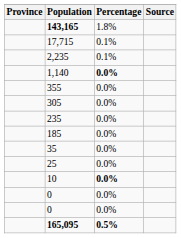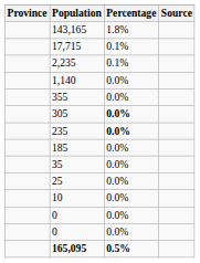143,165 | Population: bold -> normal
1,140 | Percentage: bold -> normal
305 | Percentage: normal -> bold
235 | Percentage: normal -> bold
10 | Percentage: bold -> normal
